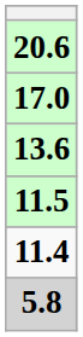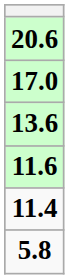row 5 | column 1: 11.5 -> 11.6
row 7 | column 1: lightgrey background -> no background
